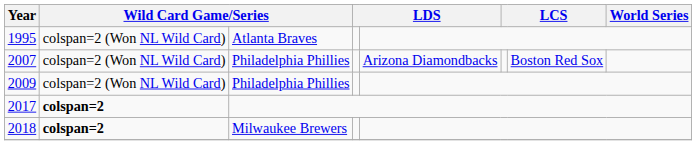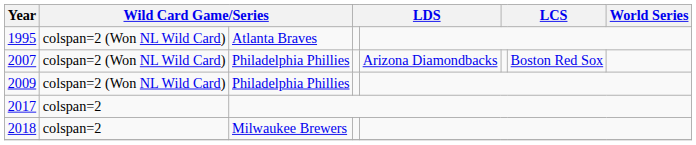2017 | column 2: bold -> normal
2018 | column 2: bold -> normal
